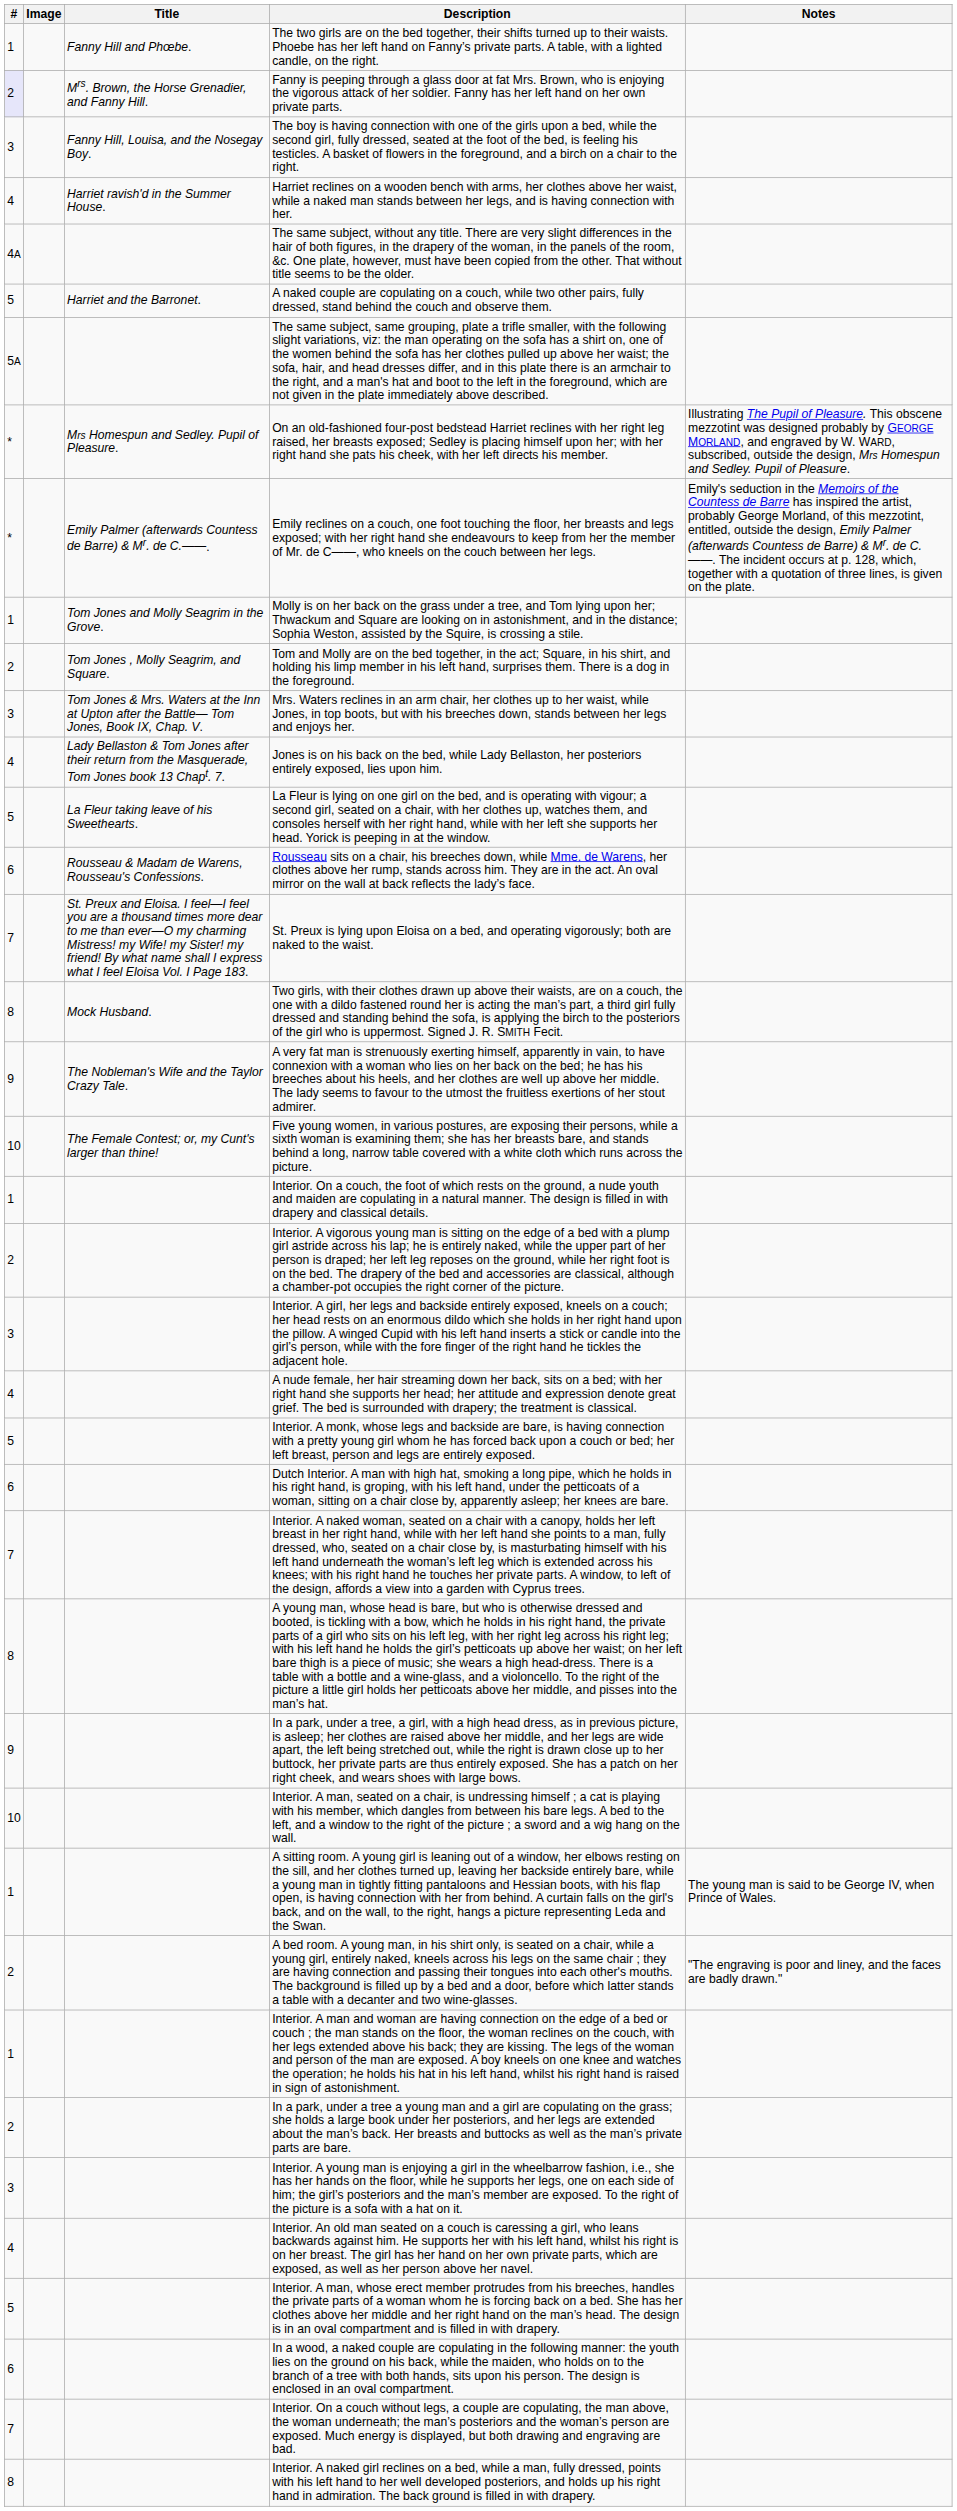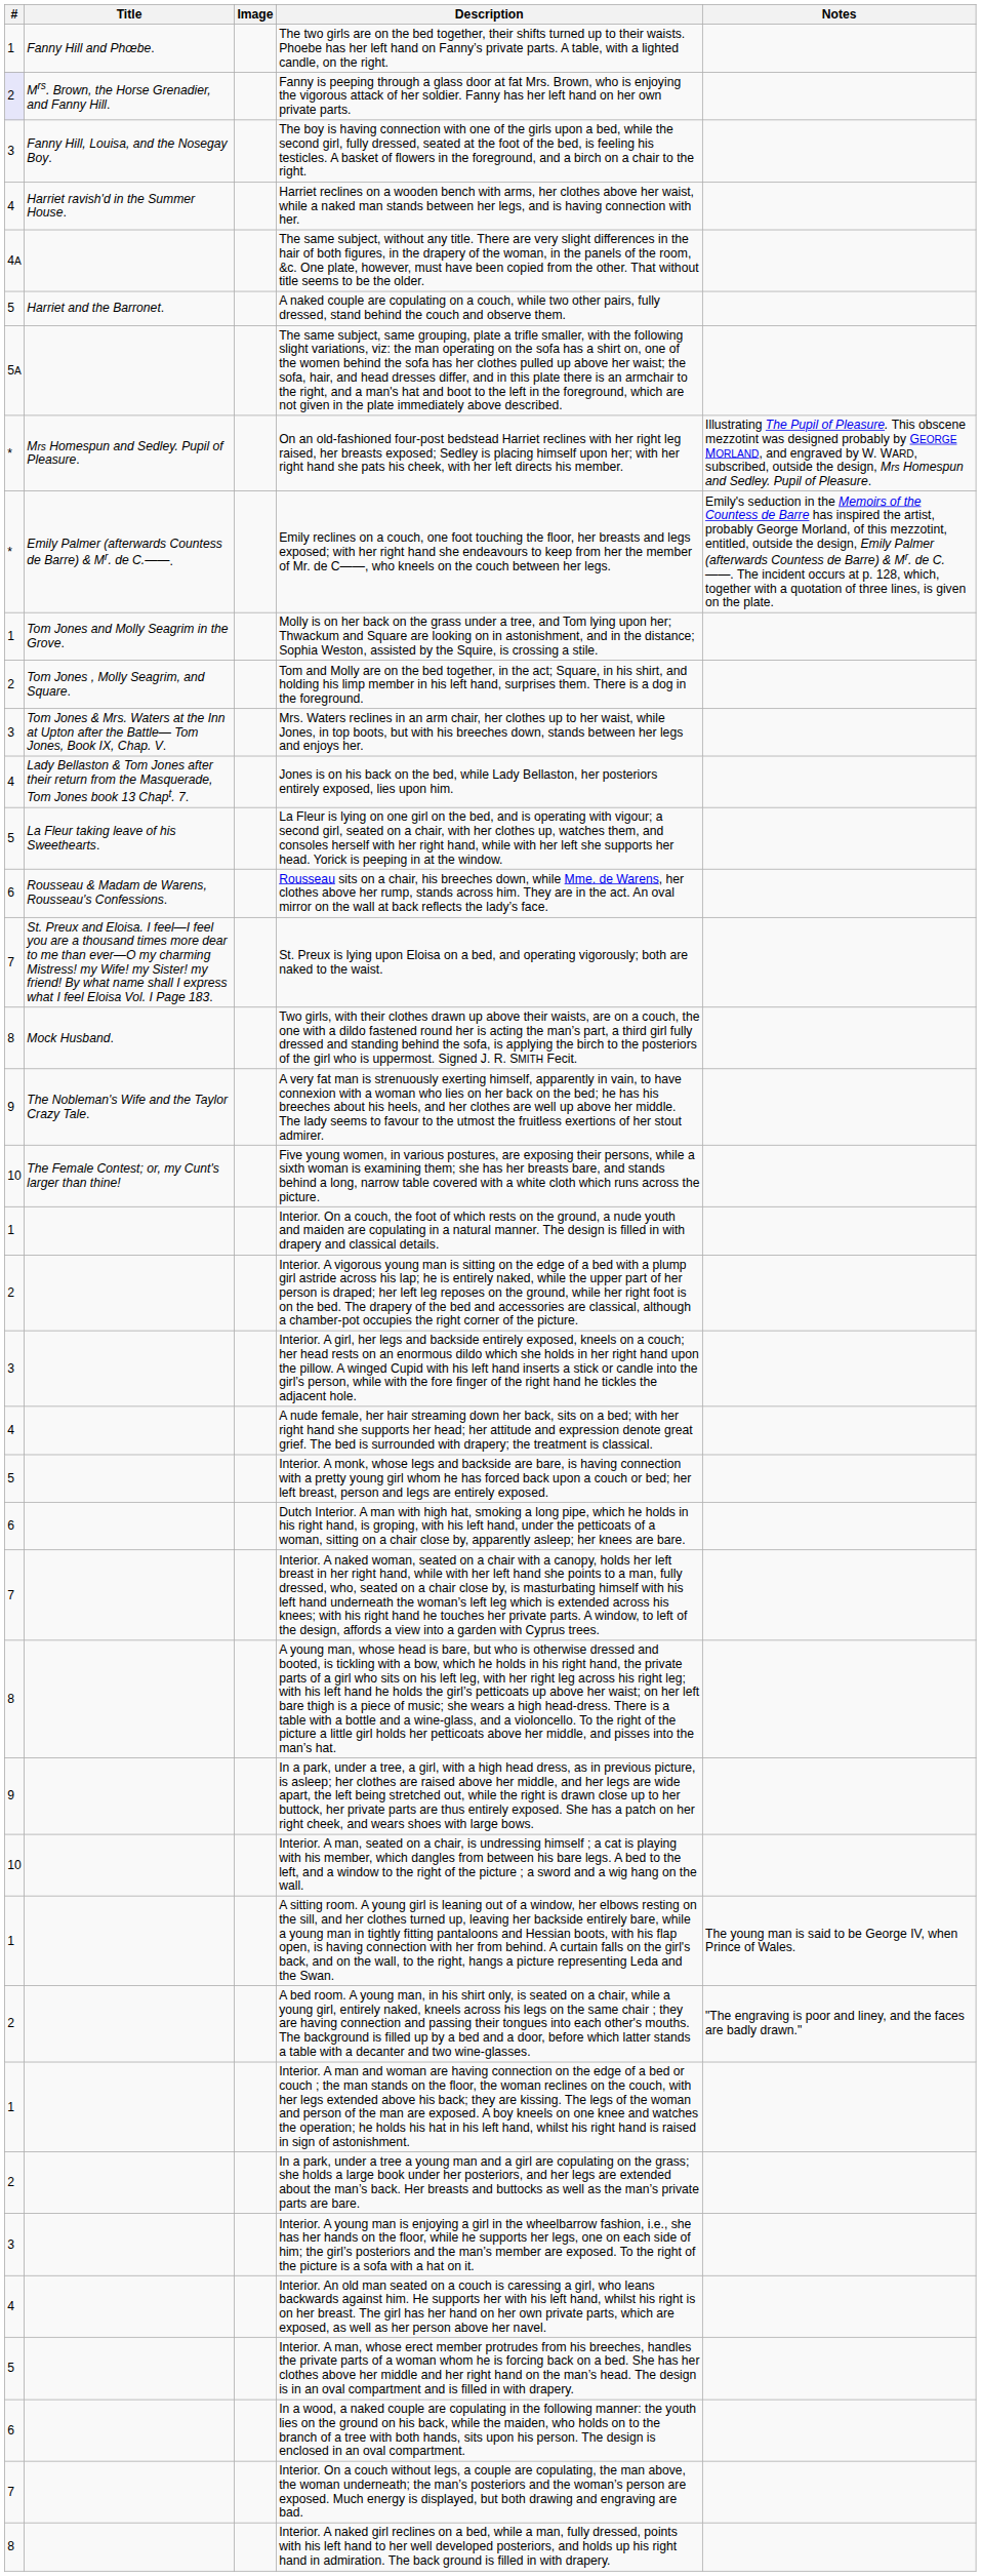columns swapped: Image <-> Title
